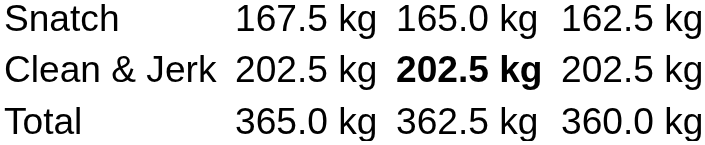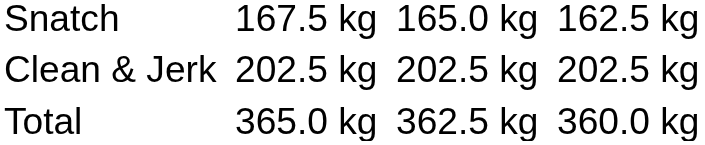Clean & Jerk | column 3: bold -> normal
